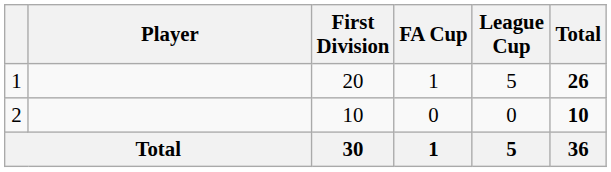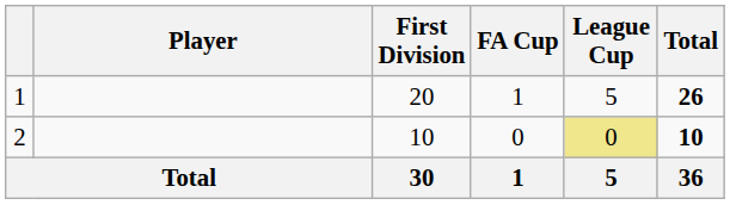2 | League Cup: no background -> khaki background
